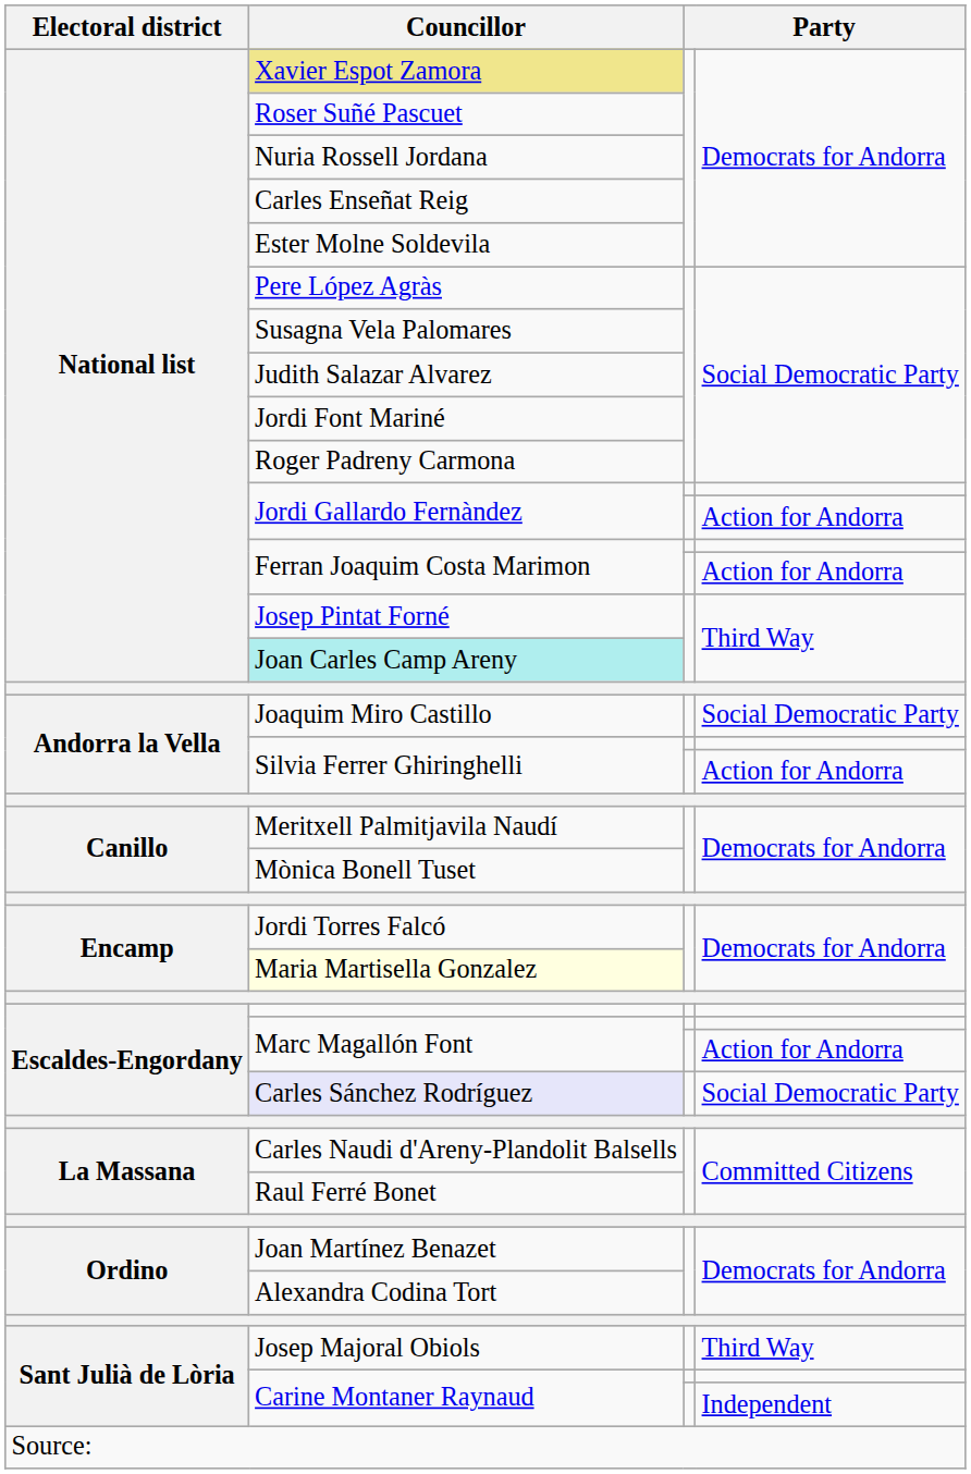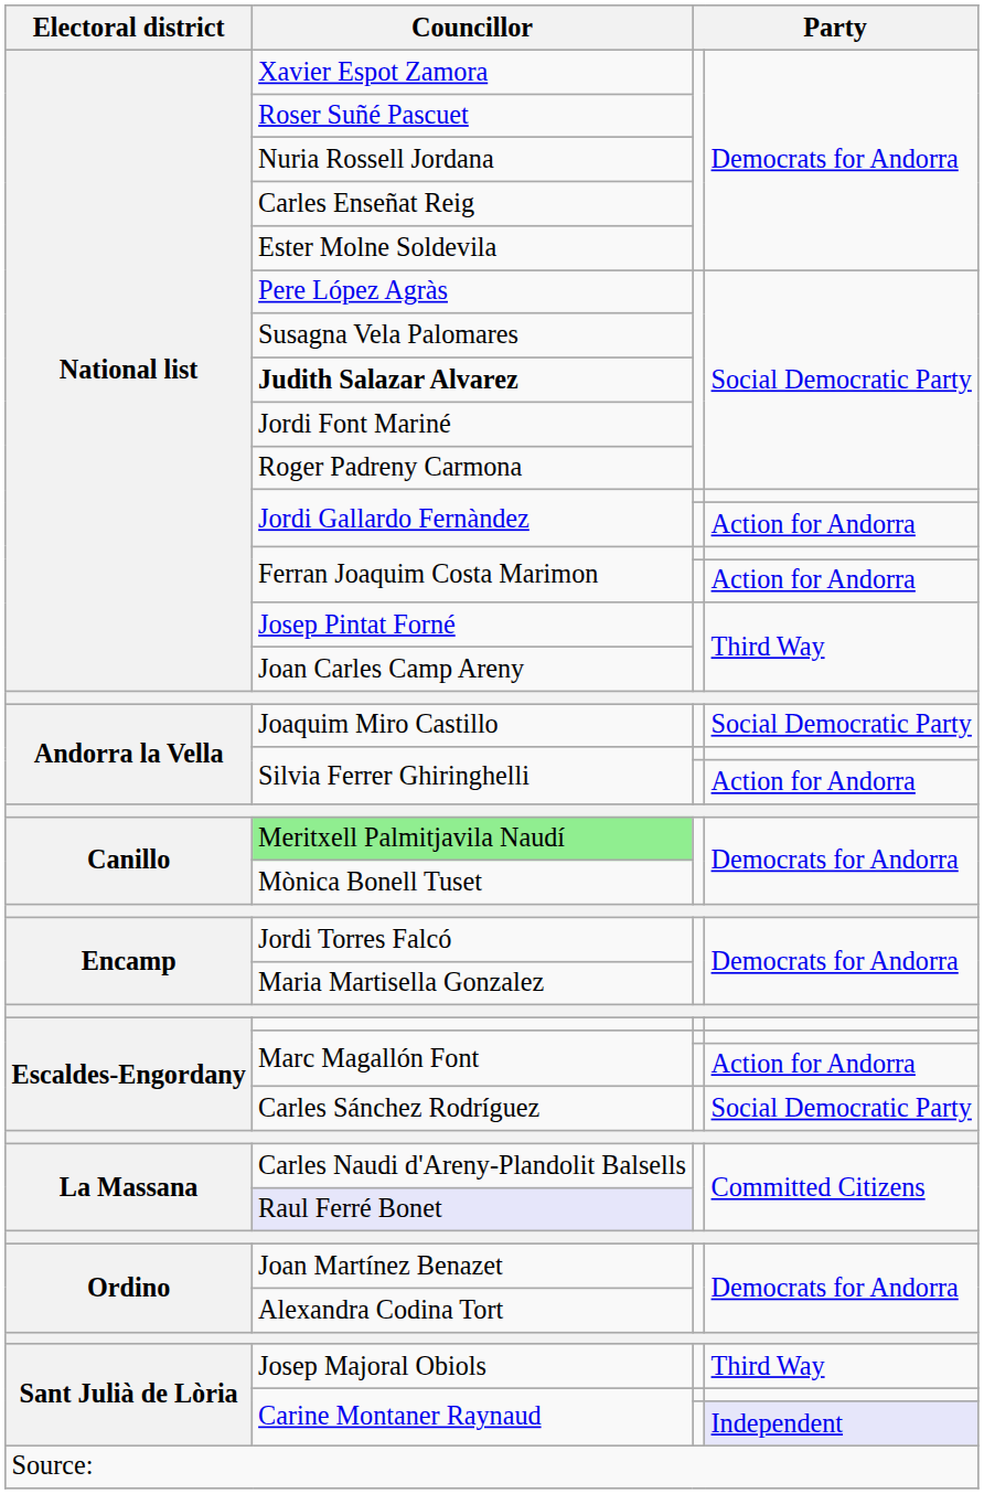Xavier Espot Zamora | Councillor: khaki background -> no background
Judith Salazar Alvarez | Councillor: normal -> bold
Joan Carles Camp Areny | Councillor: paleturquoise background -> no background
Meritxell Palmitjavila Naudí | Councillor: no background -> lightgreen background
Maria Martisella Gonzalez | Councillor: lightyellow background -> no background
Carles Sánchez Rodríguez | Councillor: lavender background -> no background
Raul Ferré Bonet | Councillor: no background -> lavender background
Carine Montaner Raynaud / Independent | column 4: no background -> lavender background
